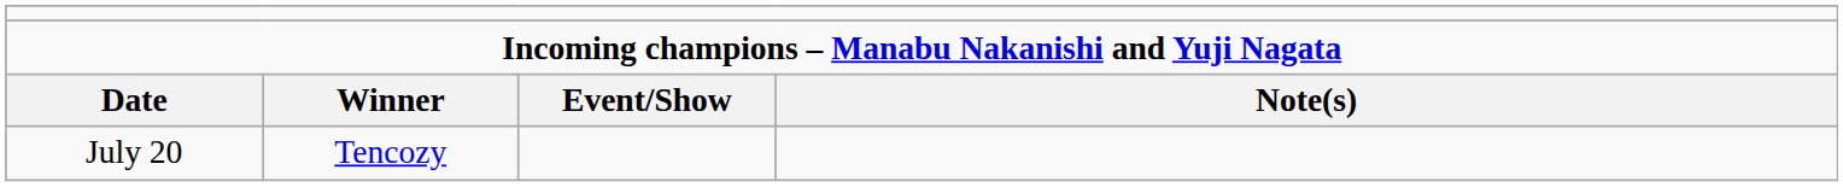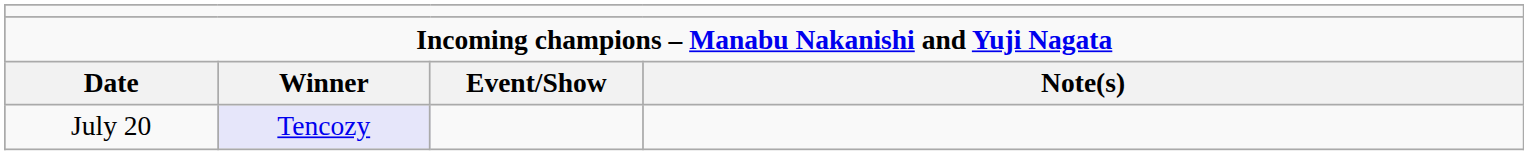July 20 | column 2: no background -> lavender background
